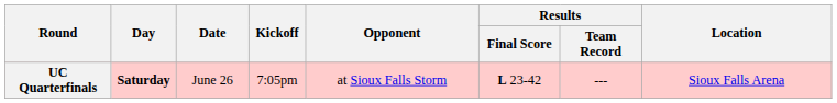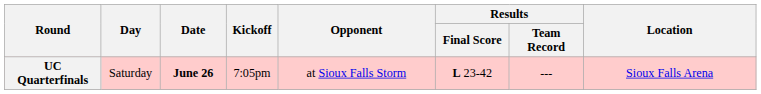UC Quarterfinals | Day: bold -> normal
UC Quarterfinals | Date: normal -> bold
